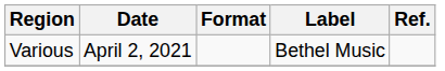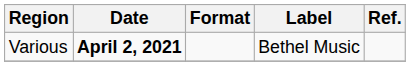Various | Date: normal -> bold
